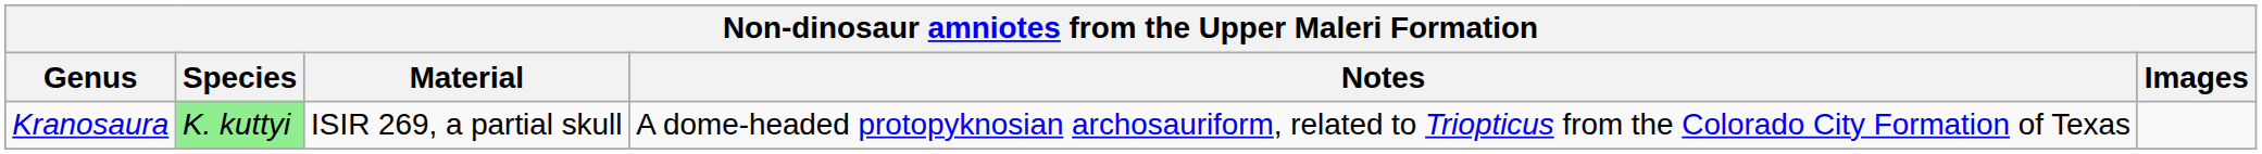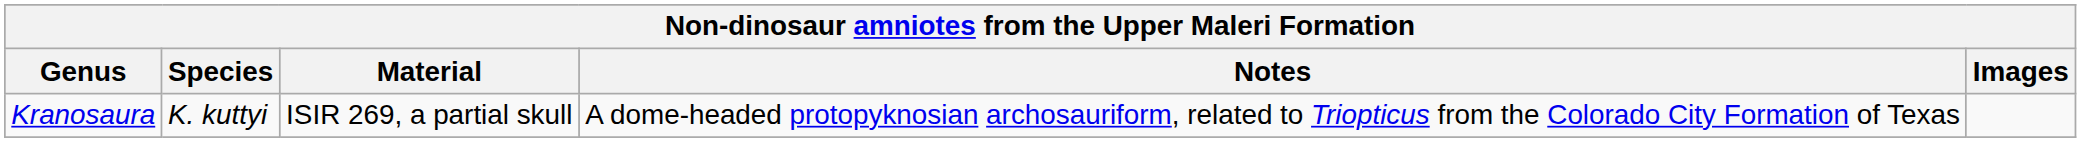Kranosaura | Species: lightgreen background -> no background
